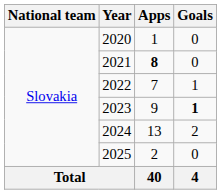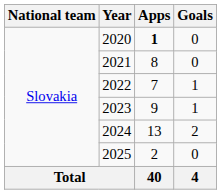2020 | Apps: normal -> bold
2021 | Apps: bold -> normal
2023 | Goals: bold -> normal
